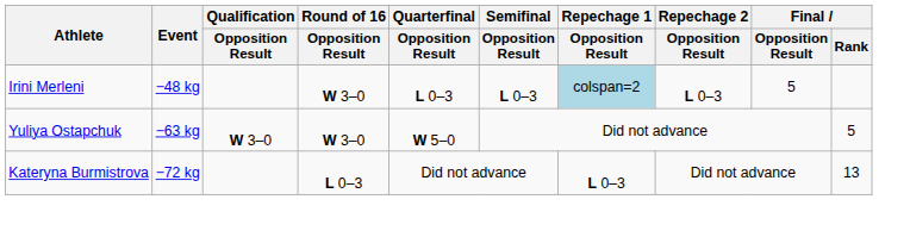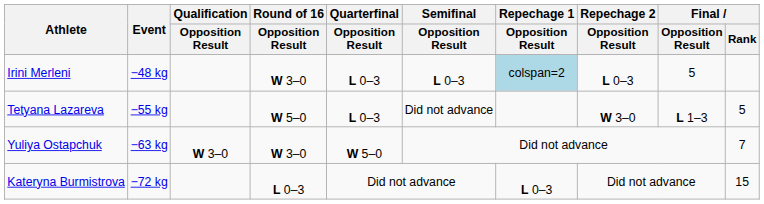+ row: Tetyana Lazareva | −55 kg | W 5–0 | L 0–3 | Did not advance | W 3–0 | L 1–3 | 5
Yuliya Ostapchuk | Final / Rank: 5 -> 7
Kateryna Burmistrova | Final / Rank: 13 -> 15
